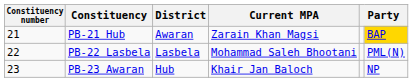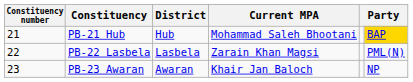PB-21 Hub | District: Awaran -> Hub
PB-21 Hub | Current MPA: Zarain Khan Magsi -> Mohammad Saleh Bhootani
PB-22 Lasbela | Current MPA: Mohammad Saleh Bhootani -> Zarain Khan Magsi
PB-23 Awaran | District: Hub -> Awaran
